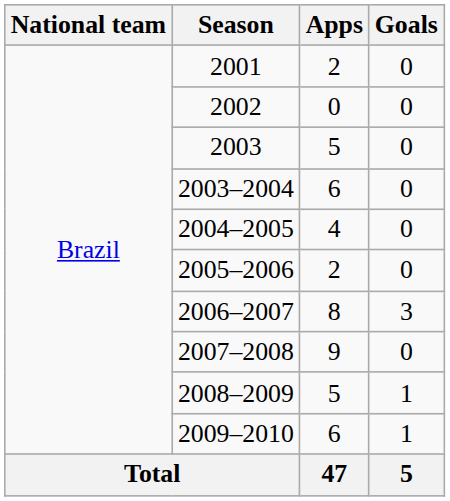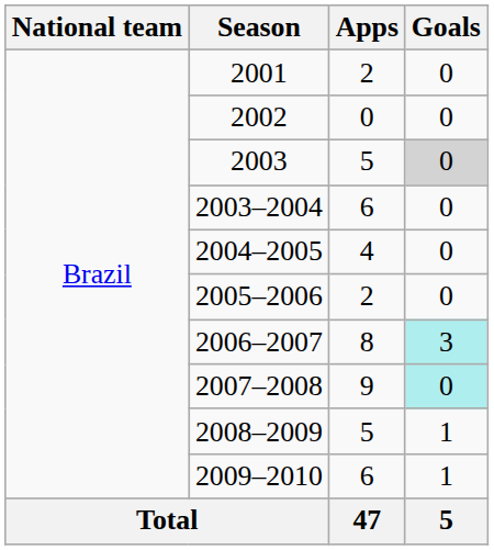2003 | Goals: no background -> lightgrey background
2006–2007 | Goals: no background -> paleturquoise background
2007–2008 | Goals: no background -> paleturquoise background
